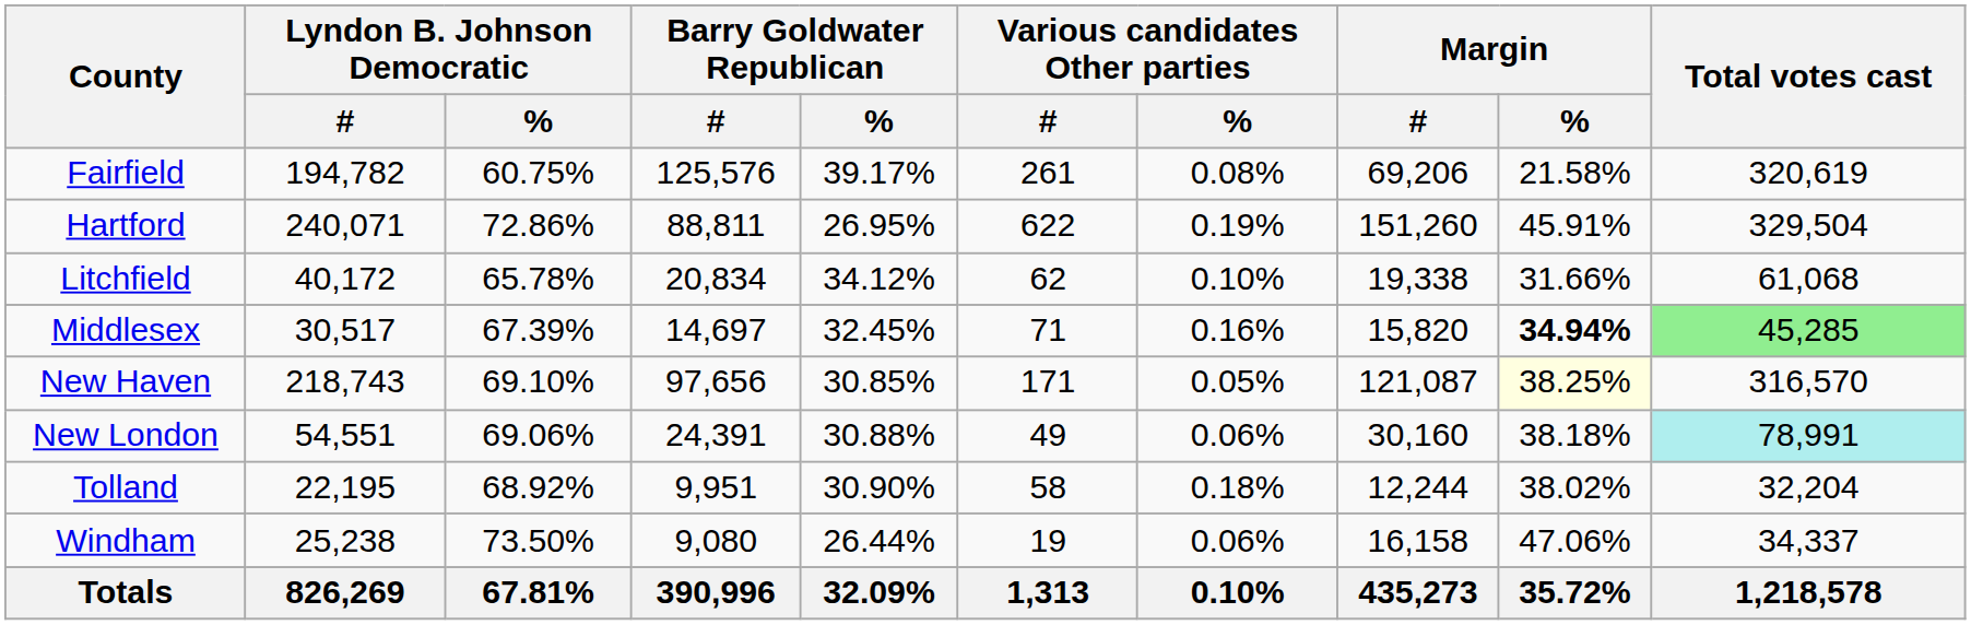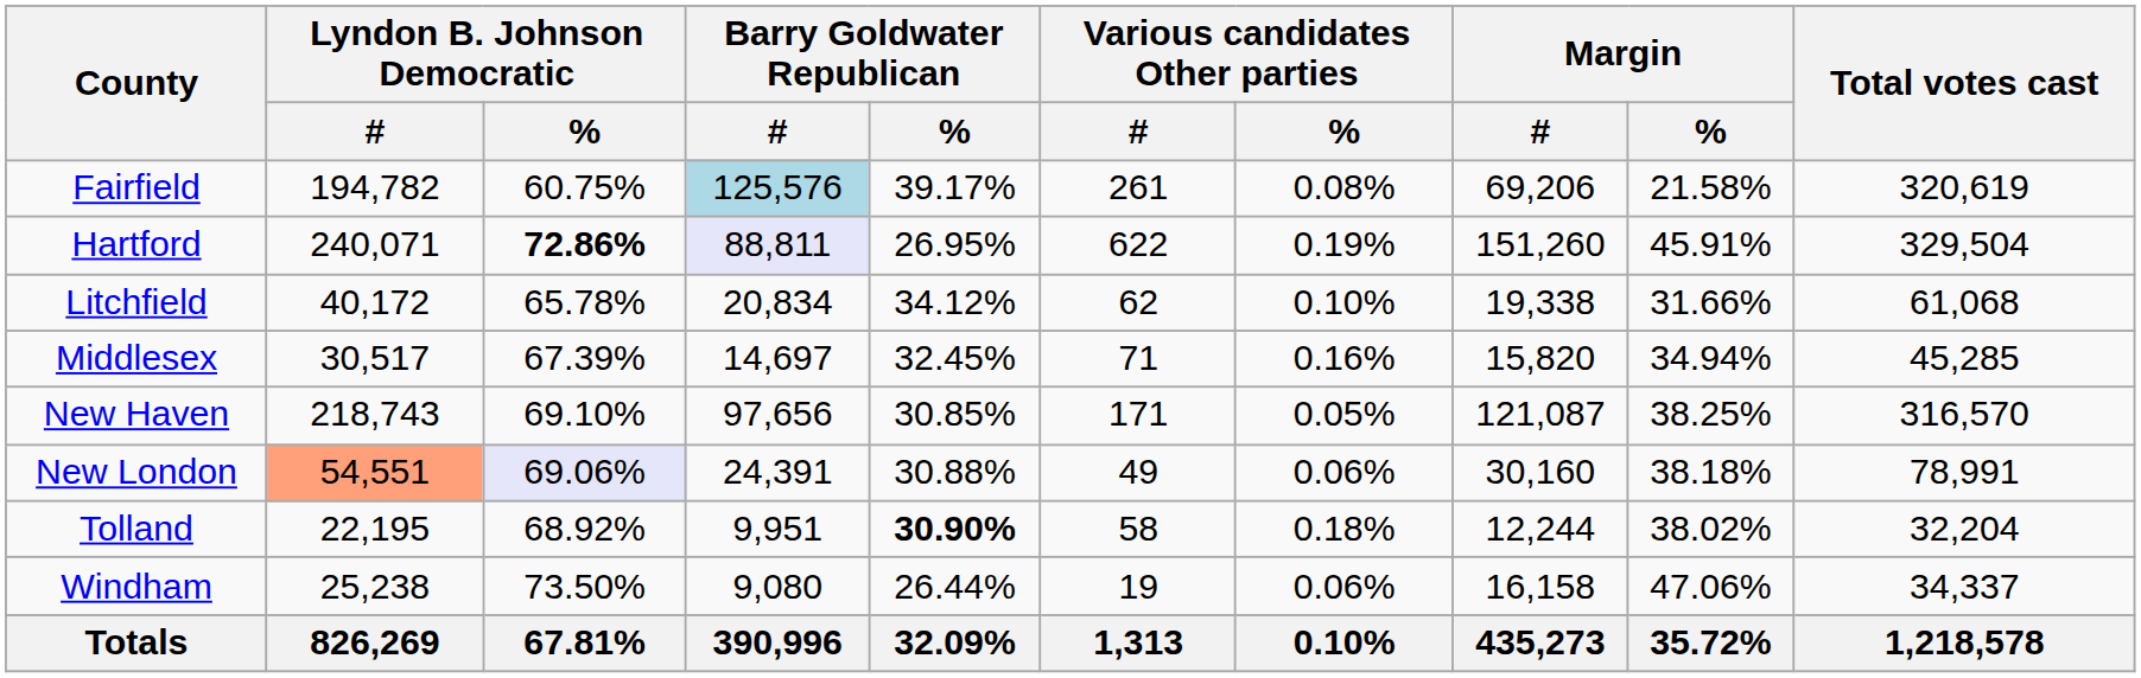Fairfield | Barry Goldwater Republican / #: no background -> lightblue background
Hartford | Lyndon B. Johnson Democratic / %: normal -> bold
Hartford | Barry Goldwater Republican / #: no background -> lavender background
Middlesex | Margin / %: bold -> normal
Middlesex | Total votes cast: lightgreen background -> no background
New Haven | Margin / %: lightyellow background -> no background
New London | Lyndon B. Johnson Democratic / #: no background -> lightsalmon background
New London | Lyndon B. Johnson Democratic / %: no background -> lavender background
New London | Total votes cast: paleturquoise background -> no background
Tolland | Barry Goldwater Republican / %: normal -> bold
